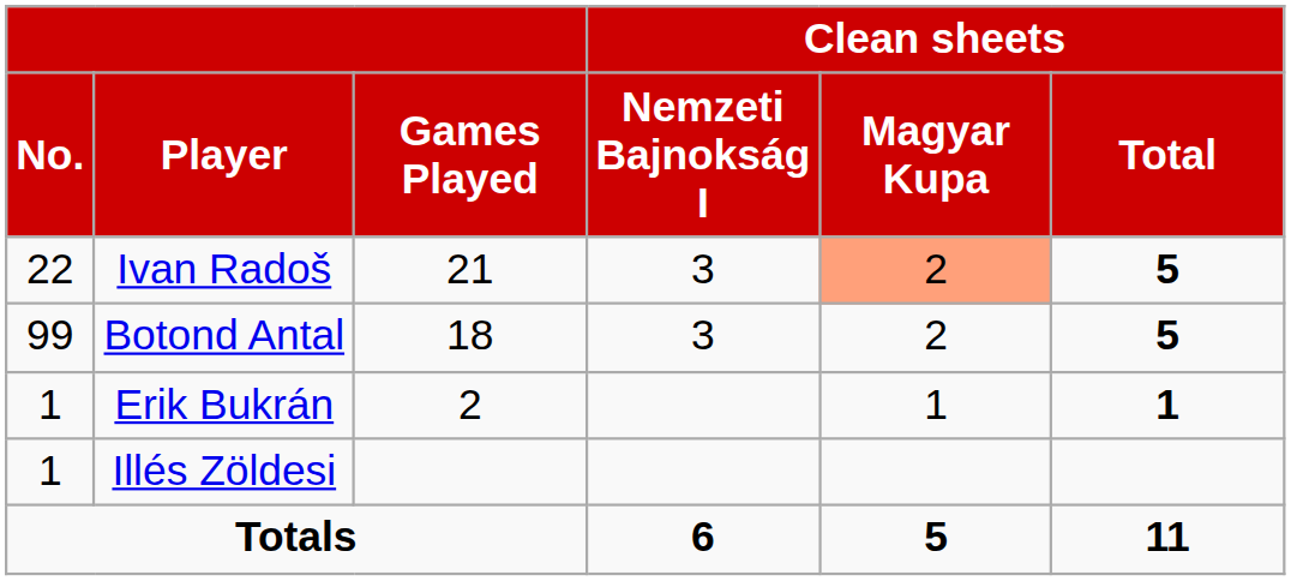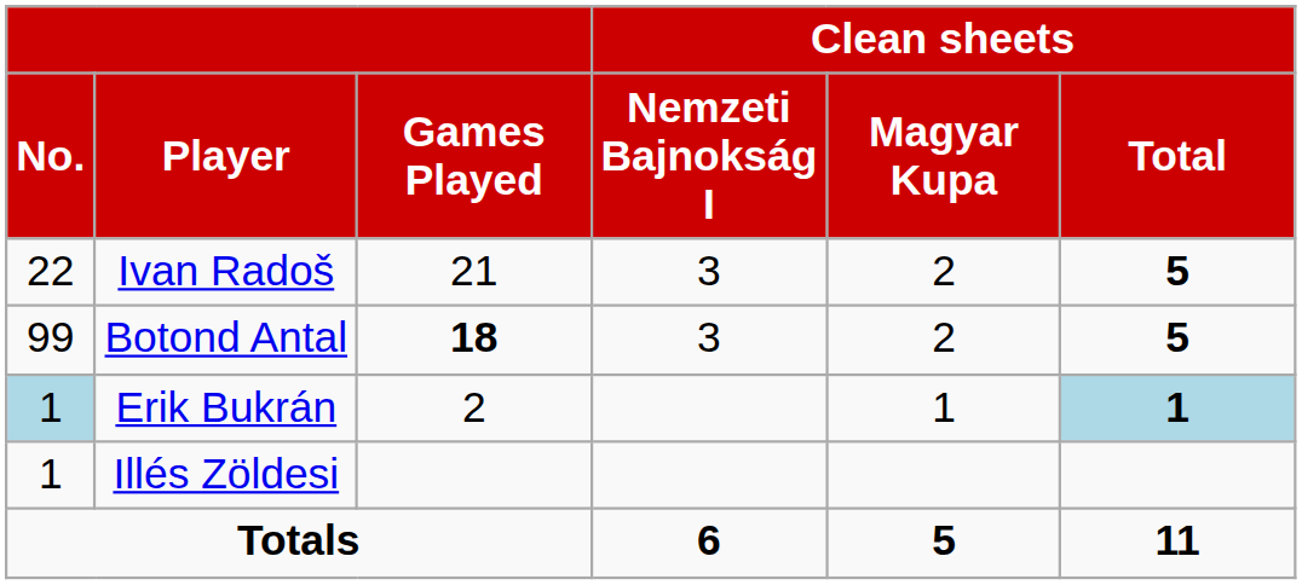Ivan Radoš | Clean sheets / Magyar Kupa: lightsalmon background -> no background
Botond Antal | Games Played: normal -> bold
Erik Bukrán | No.: no background -> lightblue background
Erik Bukrán | Clean sheets / Total: no background -> lightblue background
